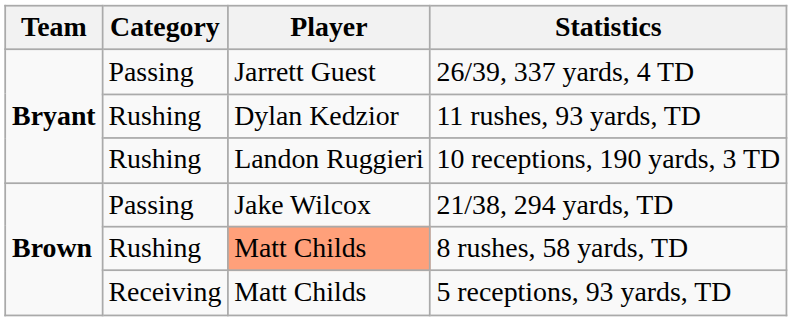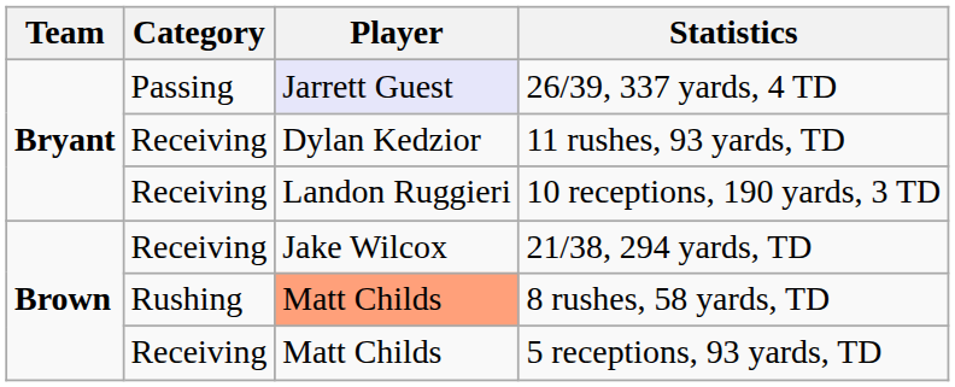26/39, 337 yards, 4 TD | Player: no background -> lavender background
11 rushes, 93 yards, TD | Category: Rushing -> Receiving
10 receptions, 190 yards, 3 TD | Category: Rushing -> Receiving
21/38, 294 yards, TD | Category: Passing -> Receiving
